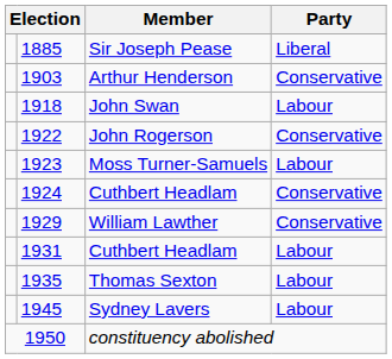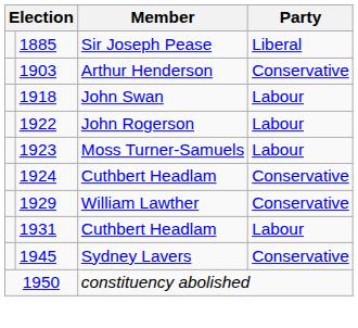John Rogerson | Party: Conservative -> Labour
- row: 1935 | Thomas Sexton | Labour
Sydney Lavers | Party: Labour -> Conservative
